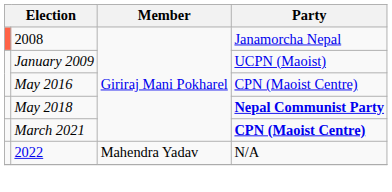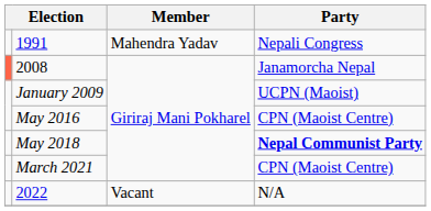+ row: 1991 | Mahendra Yadav | Nepali Congress
March 2021 | Party: bold -> normal
2022 | Member: Mahendra Yadav -> Vacant
